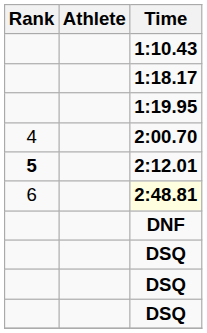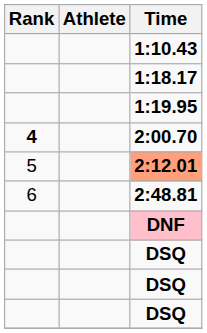2:00.70 | Rank: normal -> bold
2:12.01 | Rank: bold -> normal
2:12.01 | Time: no background -> lightsalmon background
2:48.81 | Time: lightyellow background -> no background
DNF | Time: no background -> pink background
